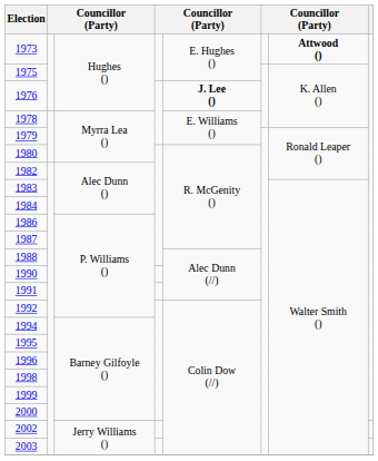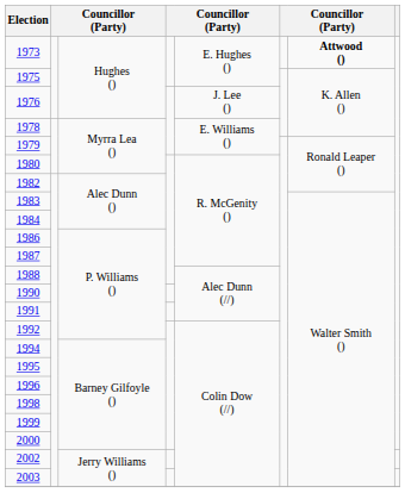1976 | column 5: bold -> normal
